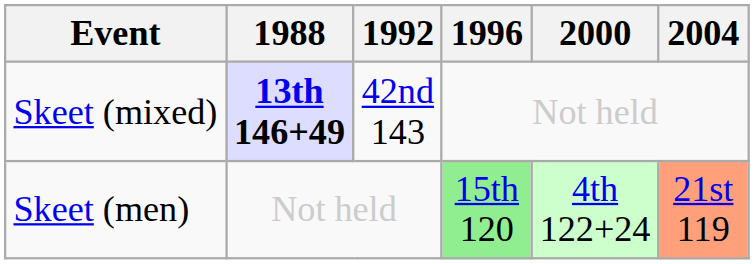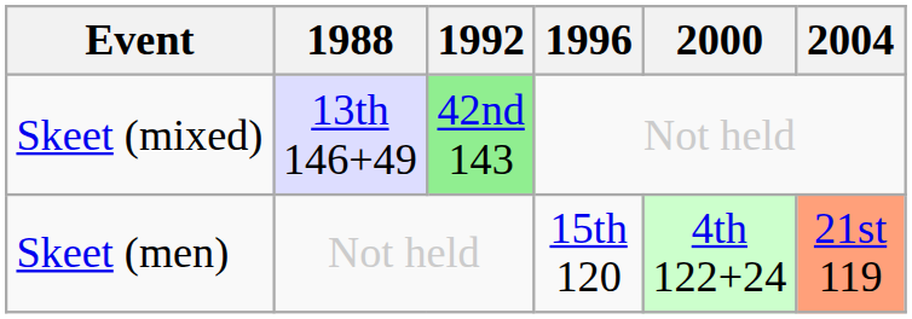Skeet (mixed) | 1988: bold -> normal
Skeet (mixed) | 1992: no background -> lightgreen background
Skeet (men) | 1996: lightgreen background -> no background
